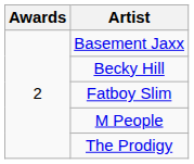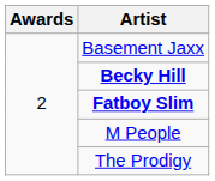Becky Hill | Artist: normal -> bold
Fatboy Slim | Artist: normal -> bold
